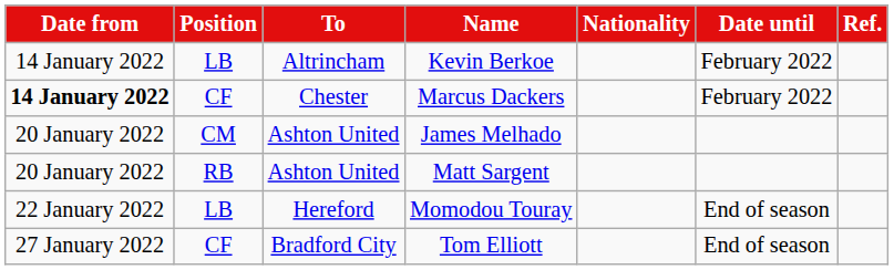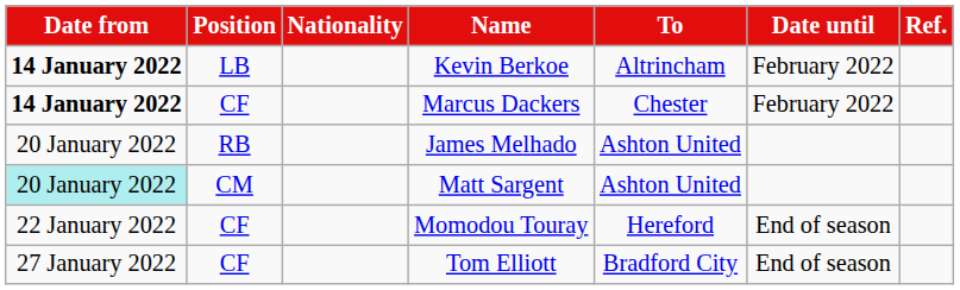columns swapped: Nationality <-> To
Kevin Berkoe | Date from: normal -> bold
James Melhado | Position: CM -> RB
Matt Sargent | Date from: no background -> paleturquoise background
Matt Sargent | Position: RB -> CM
Momodou Touray | Position: LB -> CF
